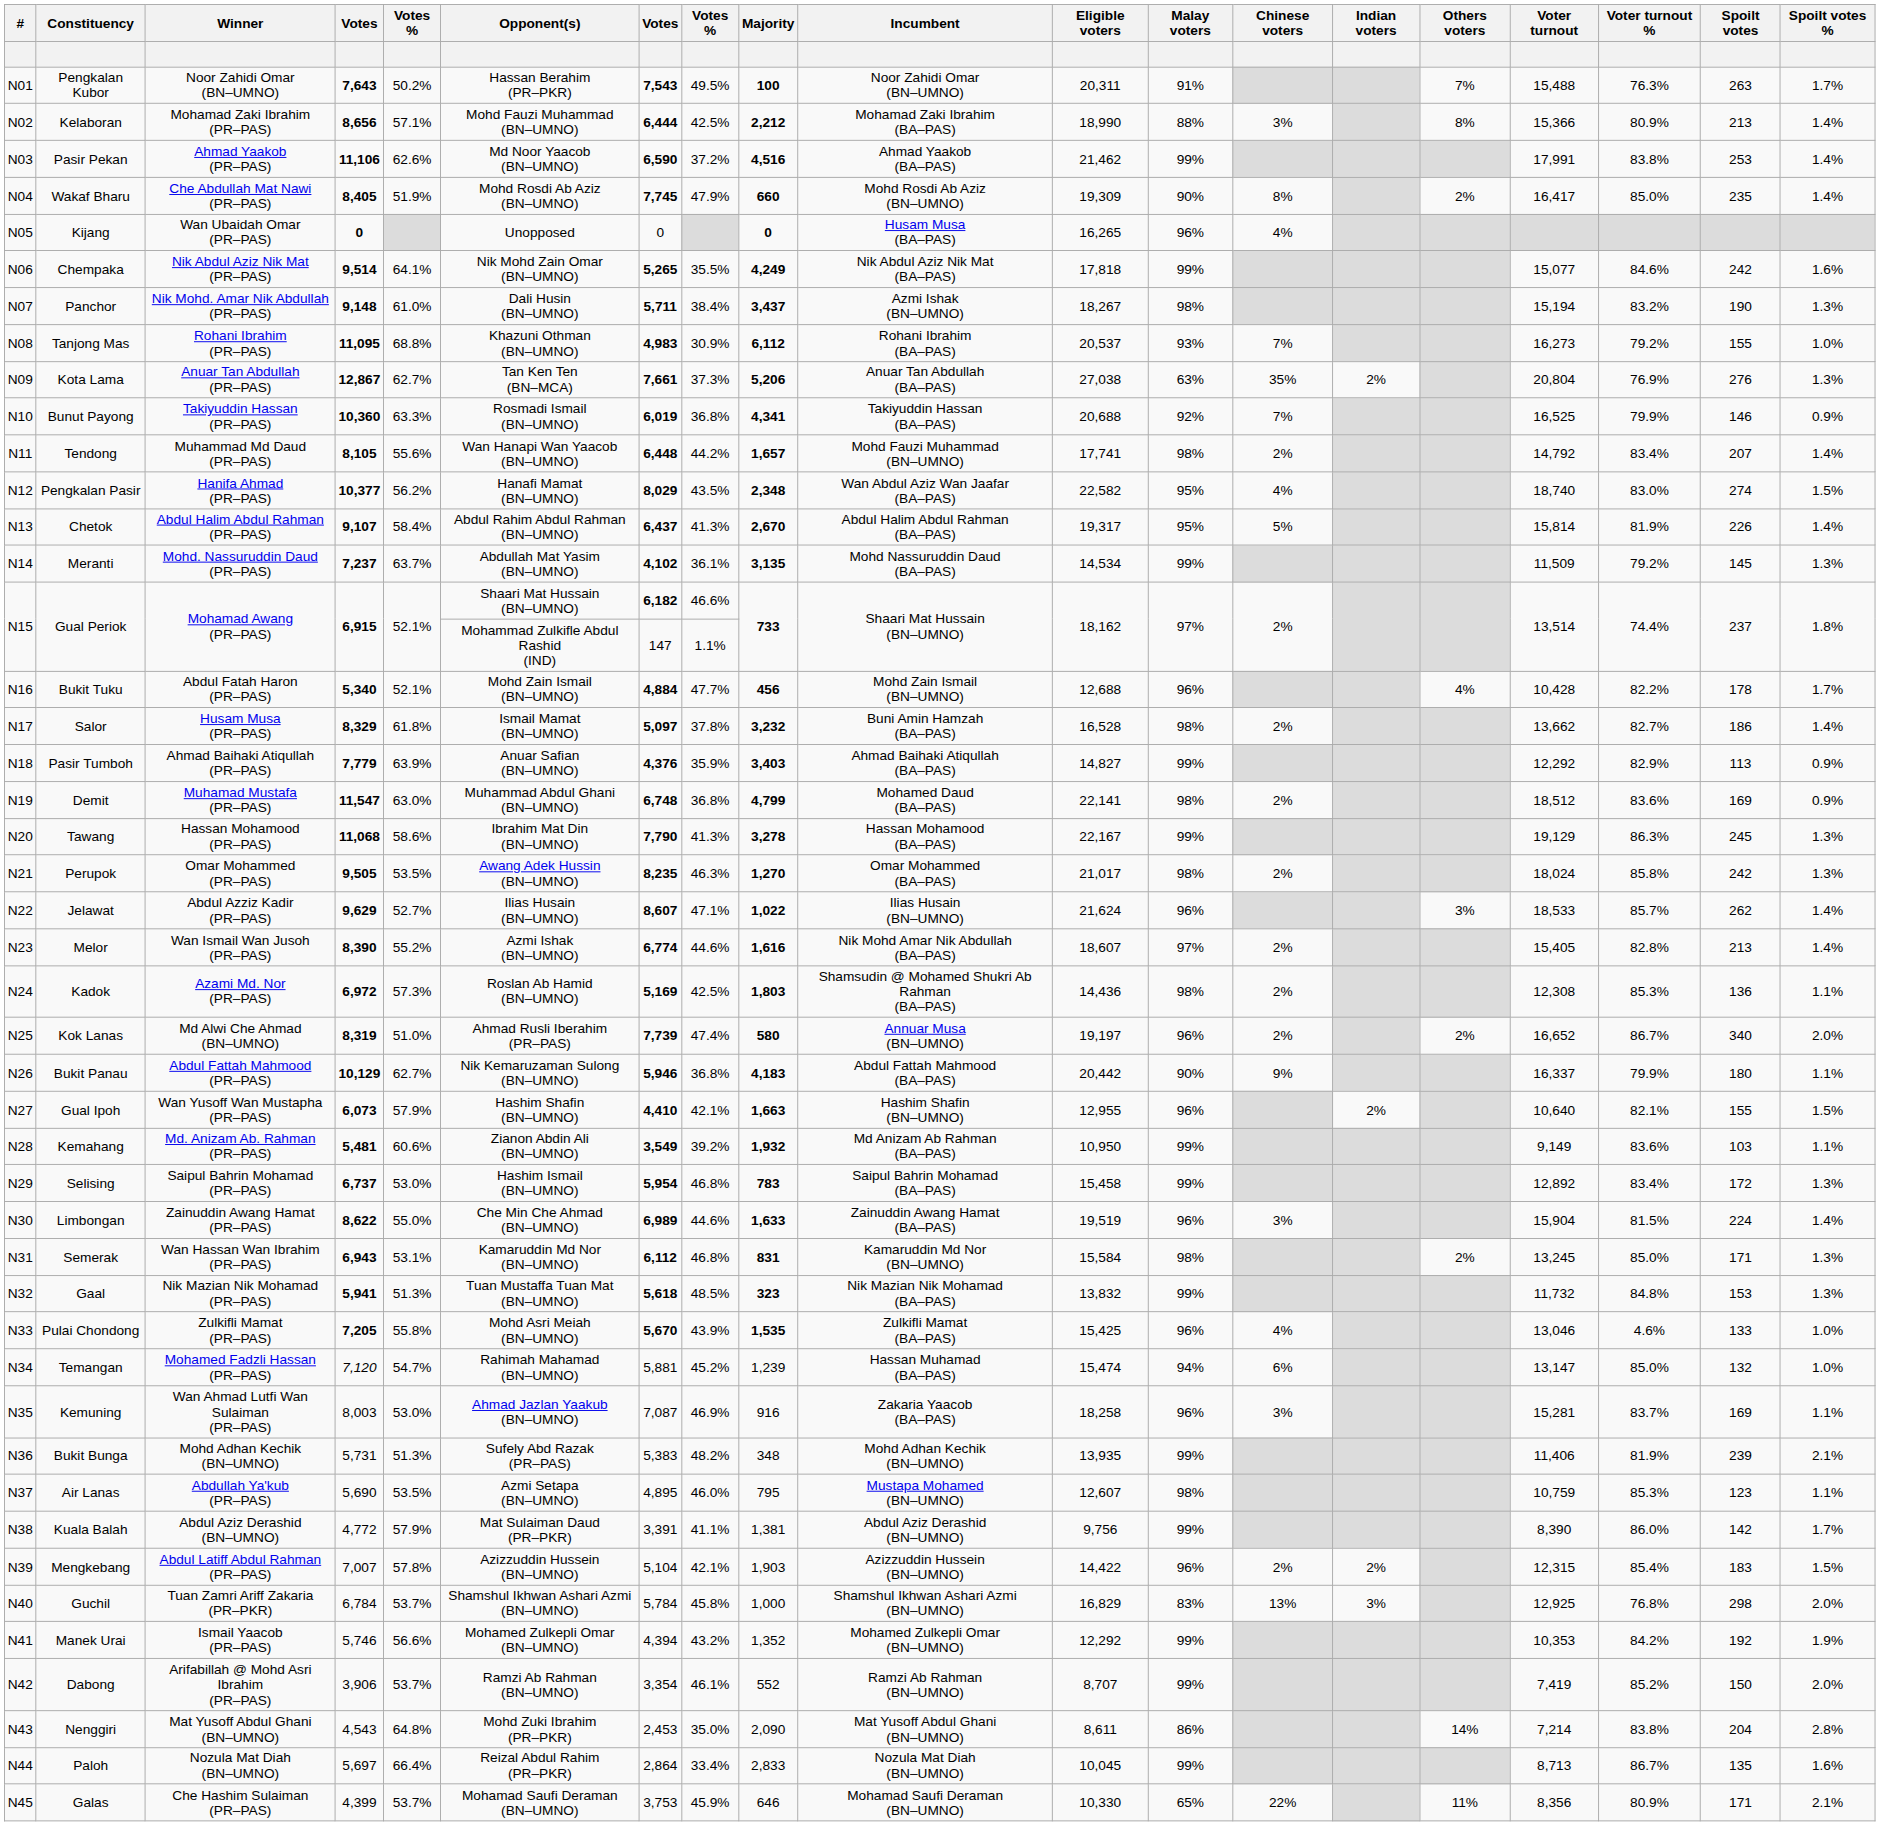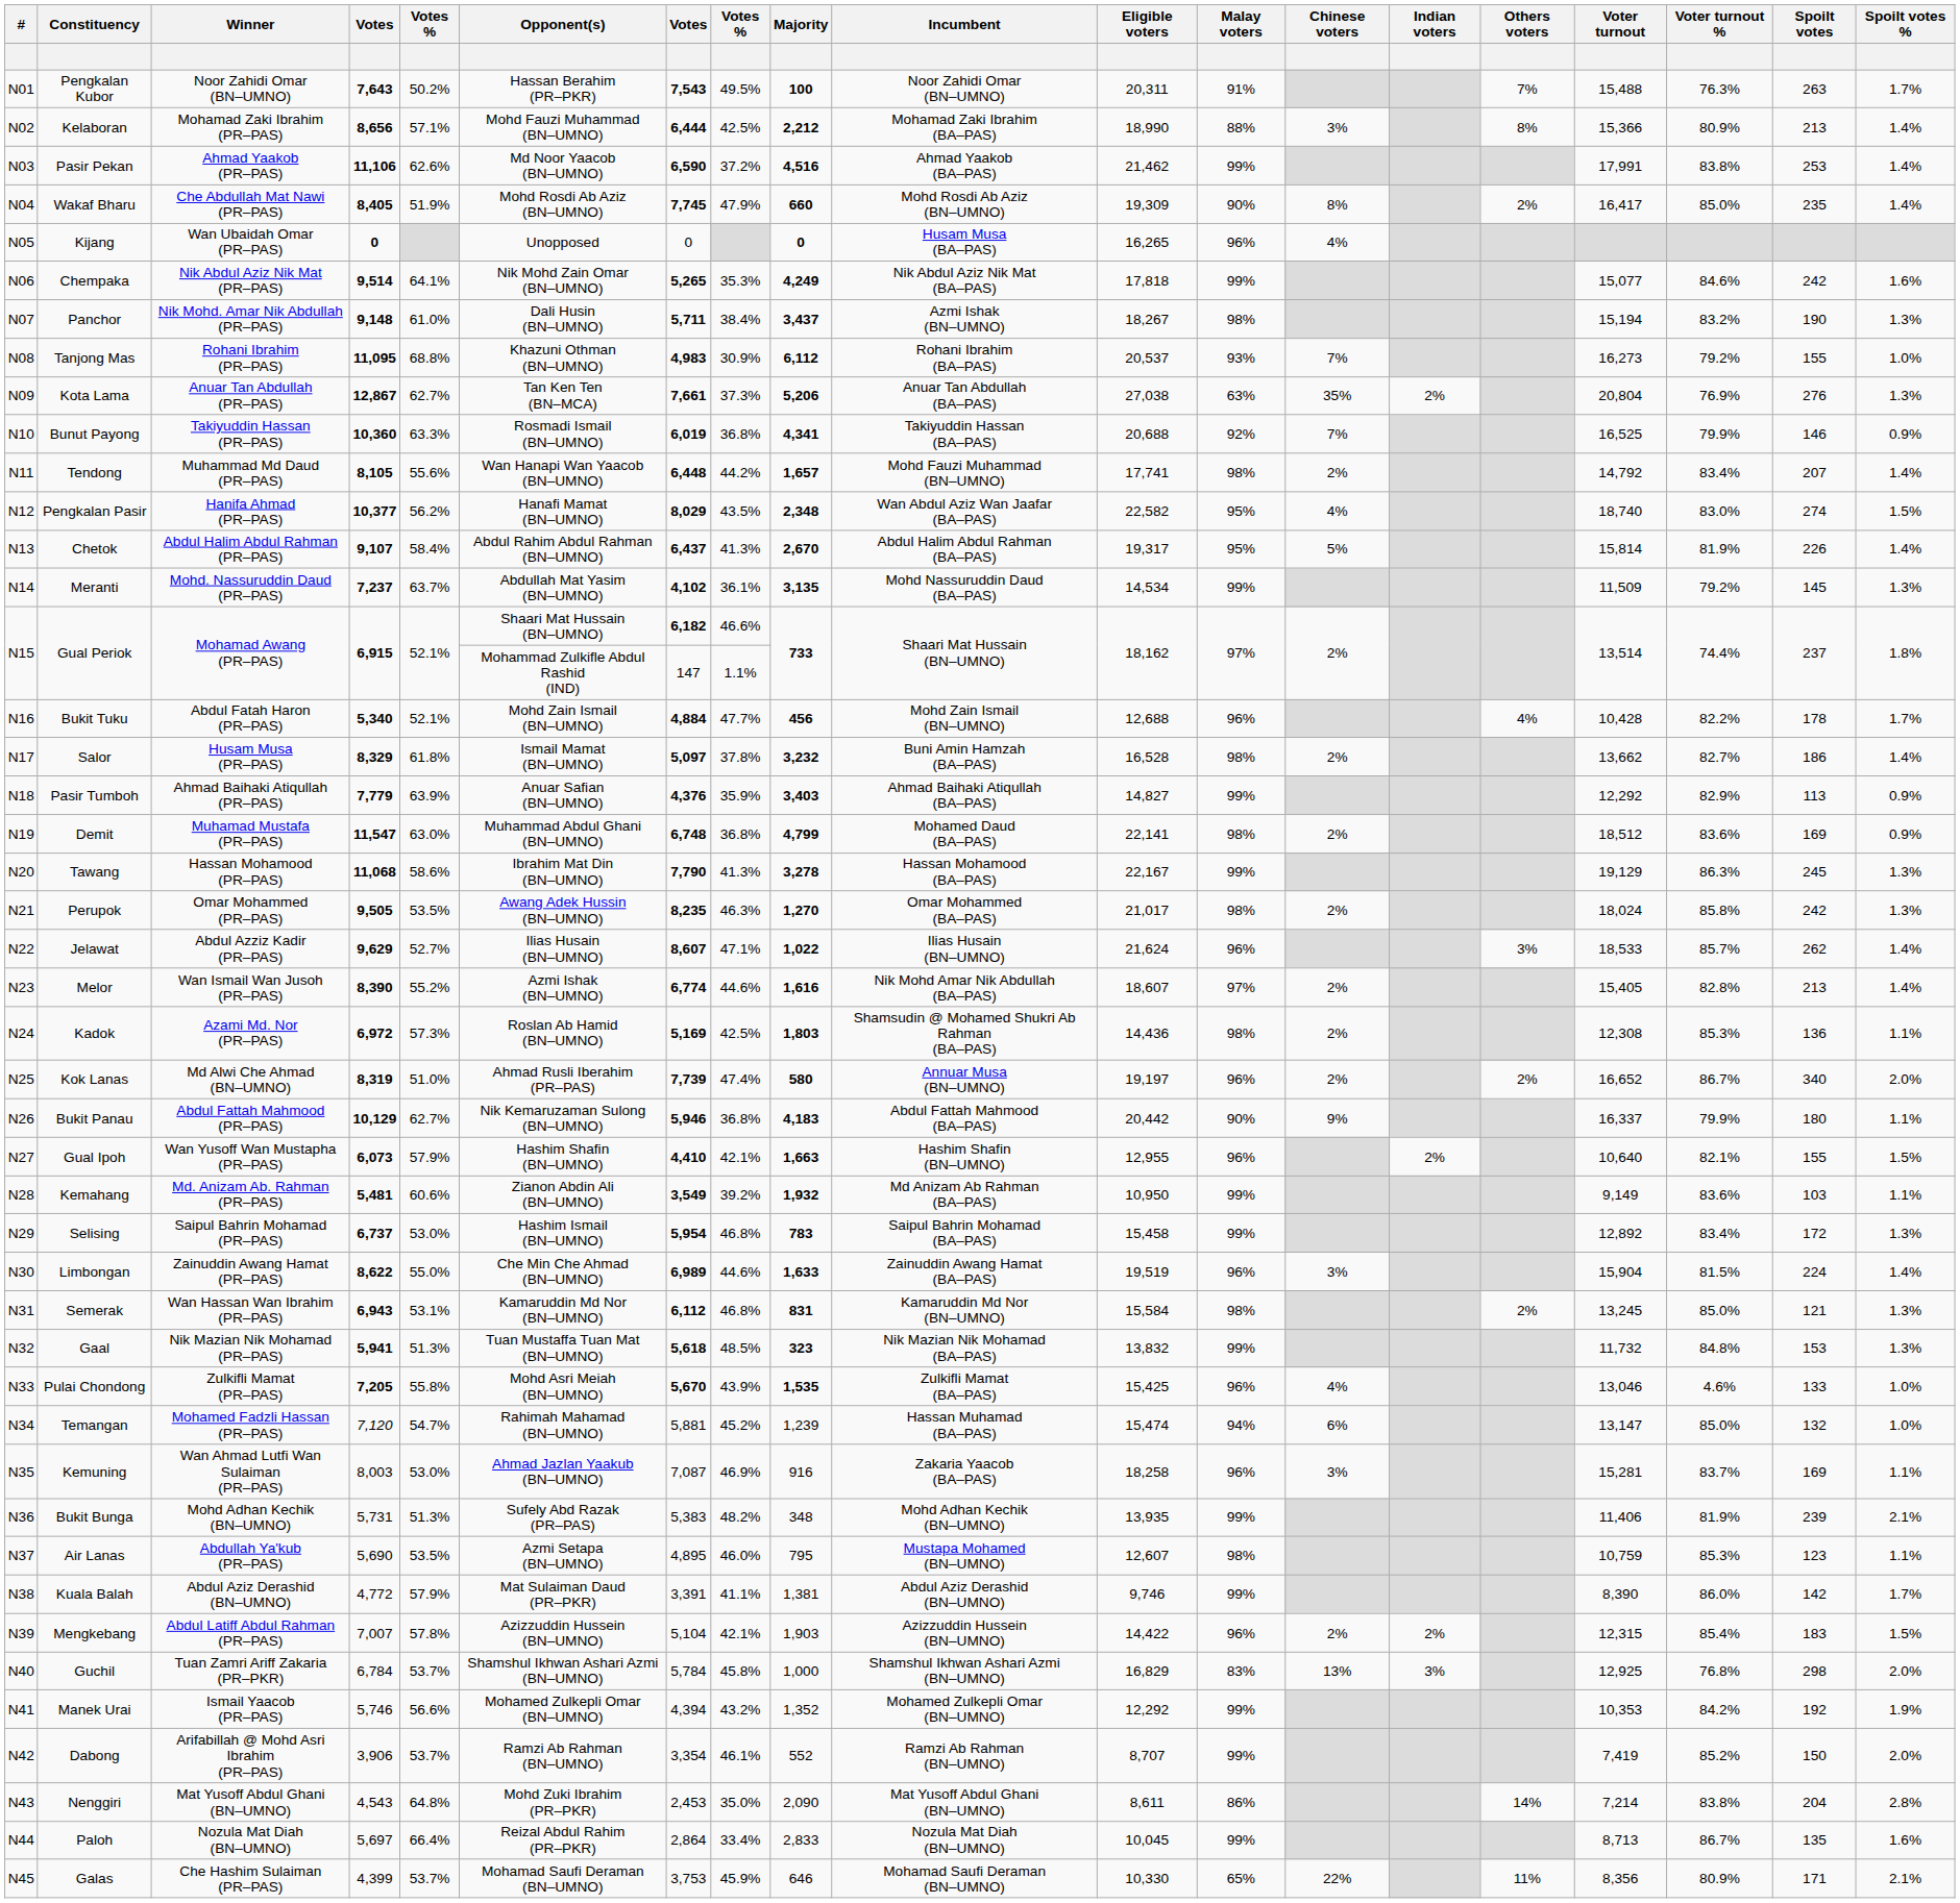Chempaka | column 8: 35.5% -> 35.3%
Semerak | Spoilt votes: 171 -> 121
Kuala Balah | Eligible voters: 9,756 -> 9,746
